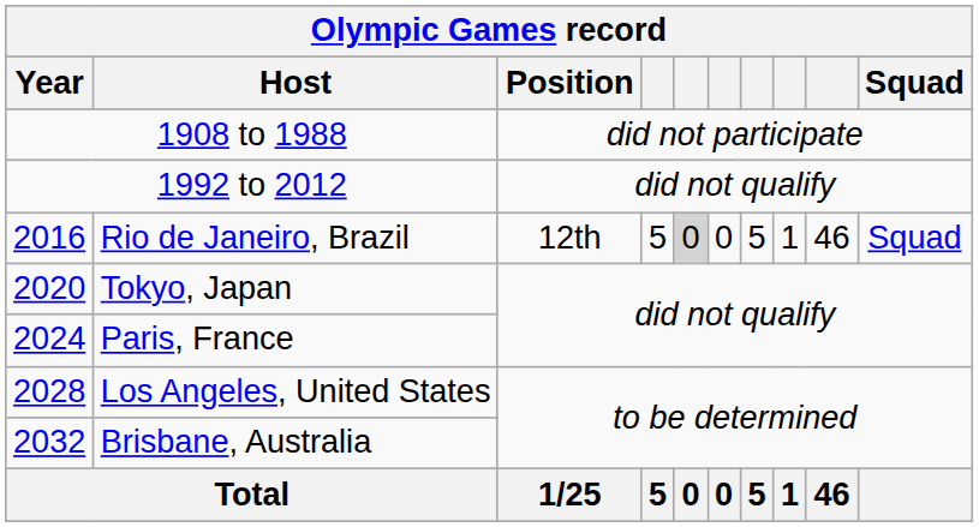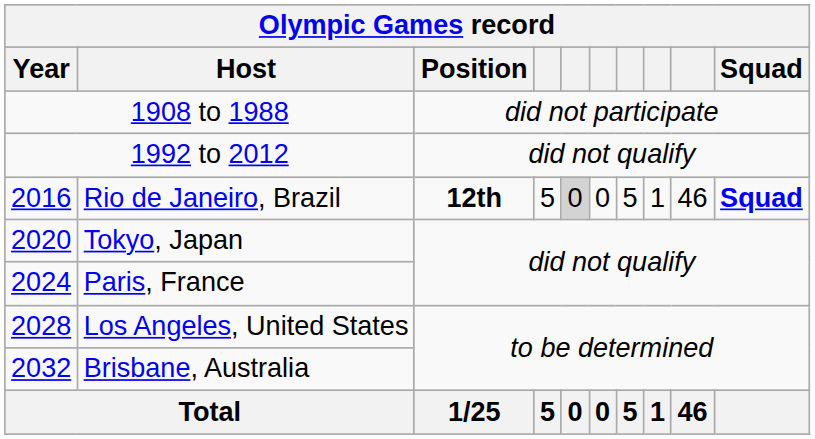Rio de Janeiro, Brazil | Position: normal -> bold
Rio de Janeiro, Brazil | Squad: normal -> bold
